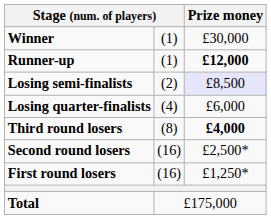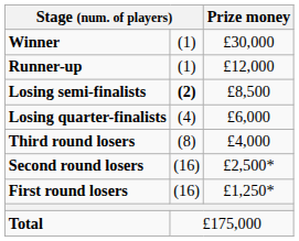Runner-up | Prize money: bold -> normal
Losing semi-finalists | column 2: normal -> bold
Losing semi-finalists | Prize money: lavender background -> no background
Third round losers | Prize money: bold -> normal
